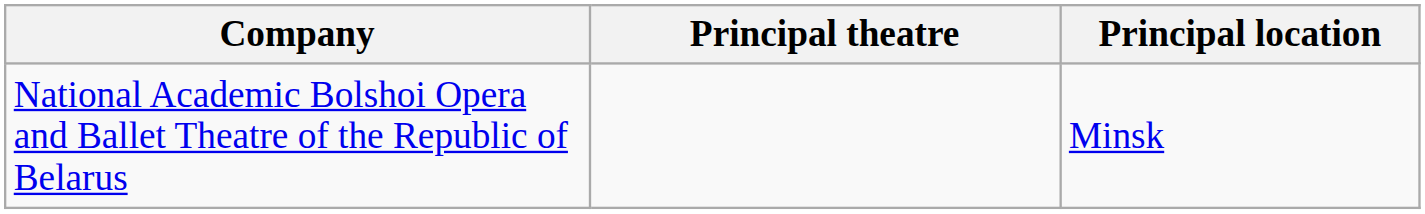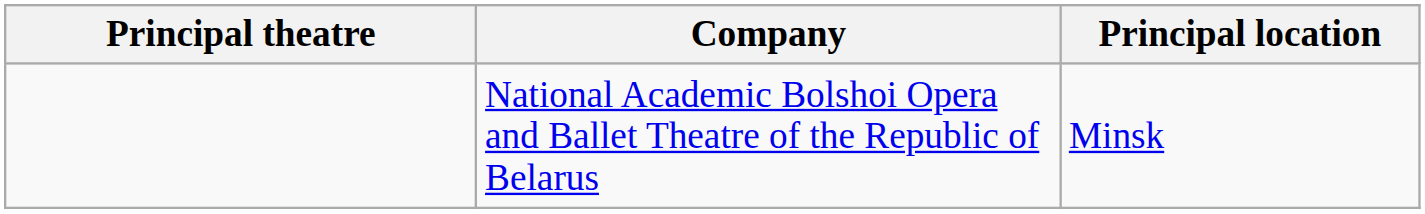columns swapped: Company <-> Principal theatre
